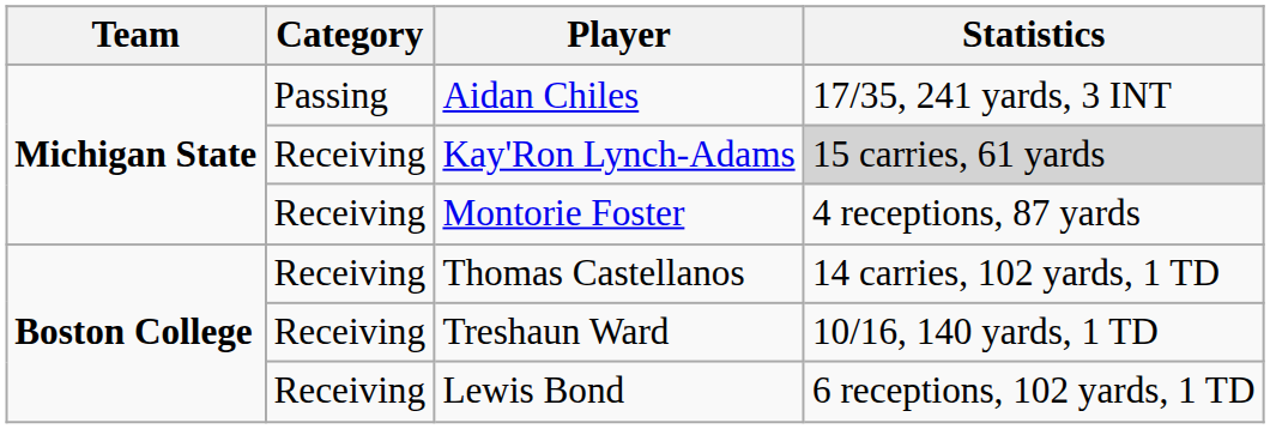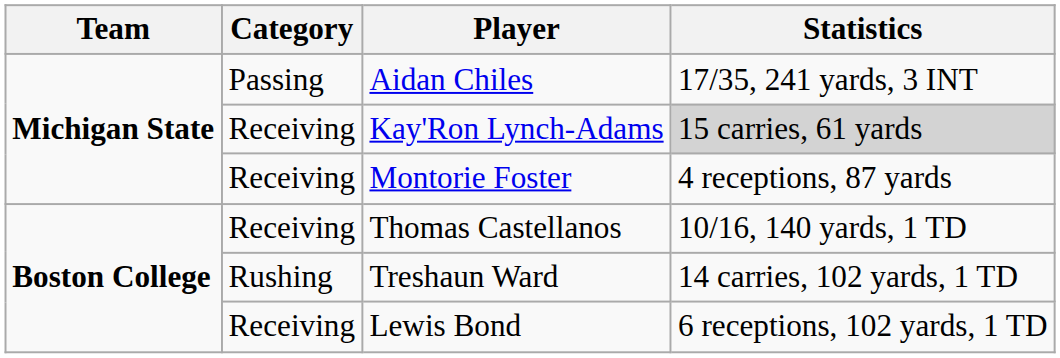Thomas Castellanos | Statistics: 14 carries, 102 yards, 1 TD -> 10/16, 140 yards, 1 TD
Treshaun Ward | Category: Receiving -> Rushing
Treshaun Ward | Statistics: 10/16, 140 yards, 1 TD -> 14 carries, 102 yards, 1 TD
